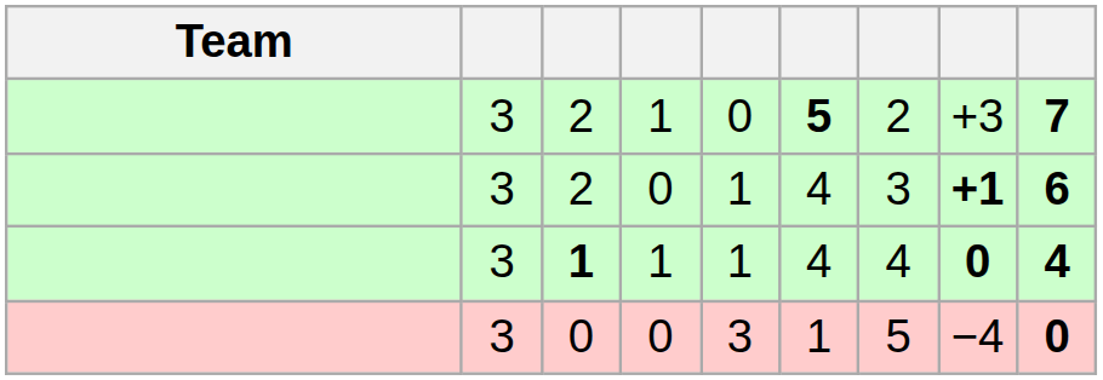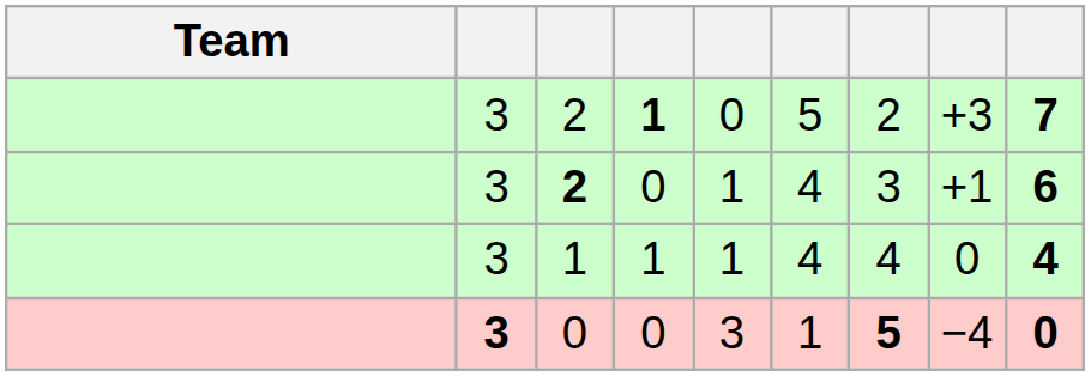row 2 | column 4: normal -> bold
row 2 | column 6: bold -> normal
row 3 | column 3: normal -> bold
row 3 | column 8: bold -> normal
row 4 | column 3: bold -> normal
row 4 | column 8: bold -> normal
row 5 | column 2: normal -> bold
row 5 | column 7: normal -> bold
